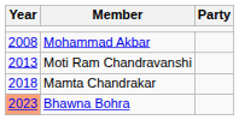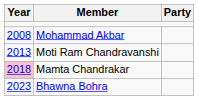Mamta Chandrakar | Year: no background -> pink background
Bhawna Bohra | Year: lightsalmon background -> no background
